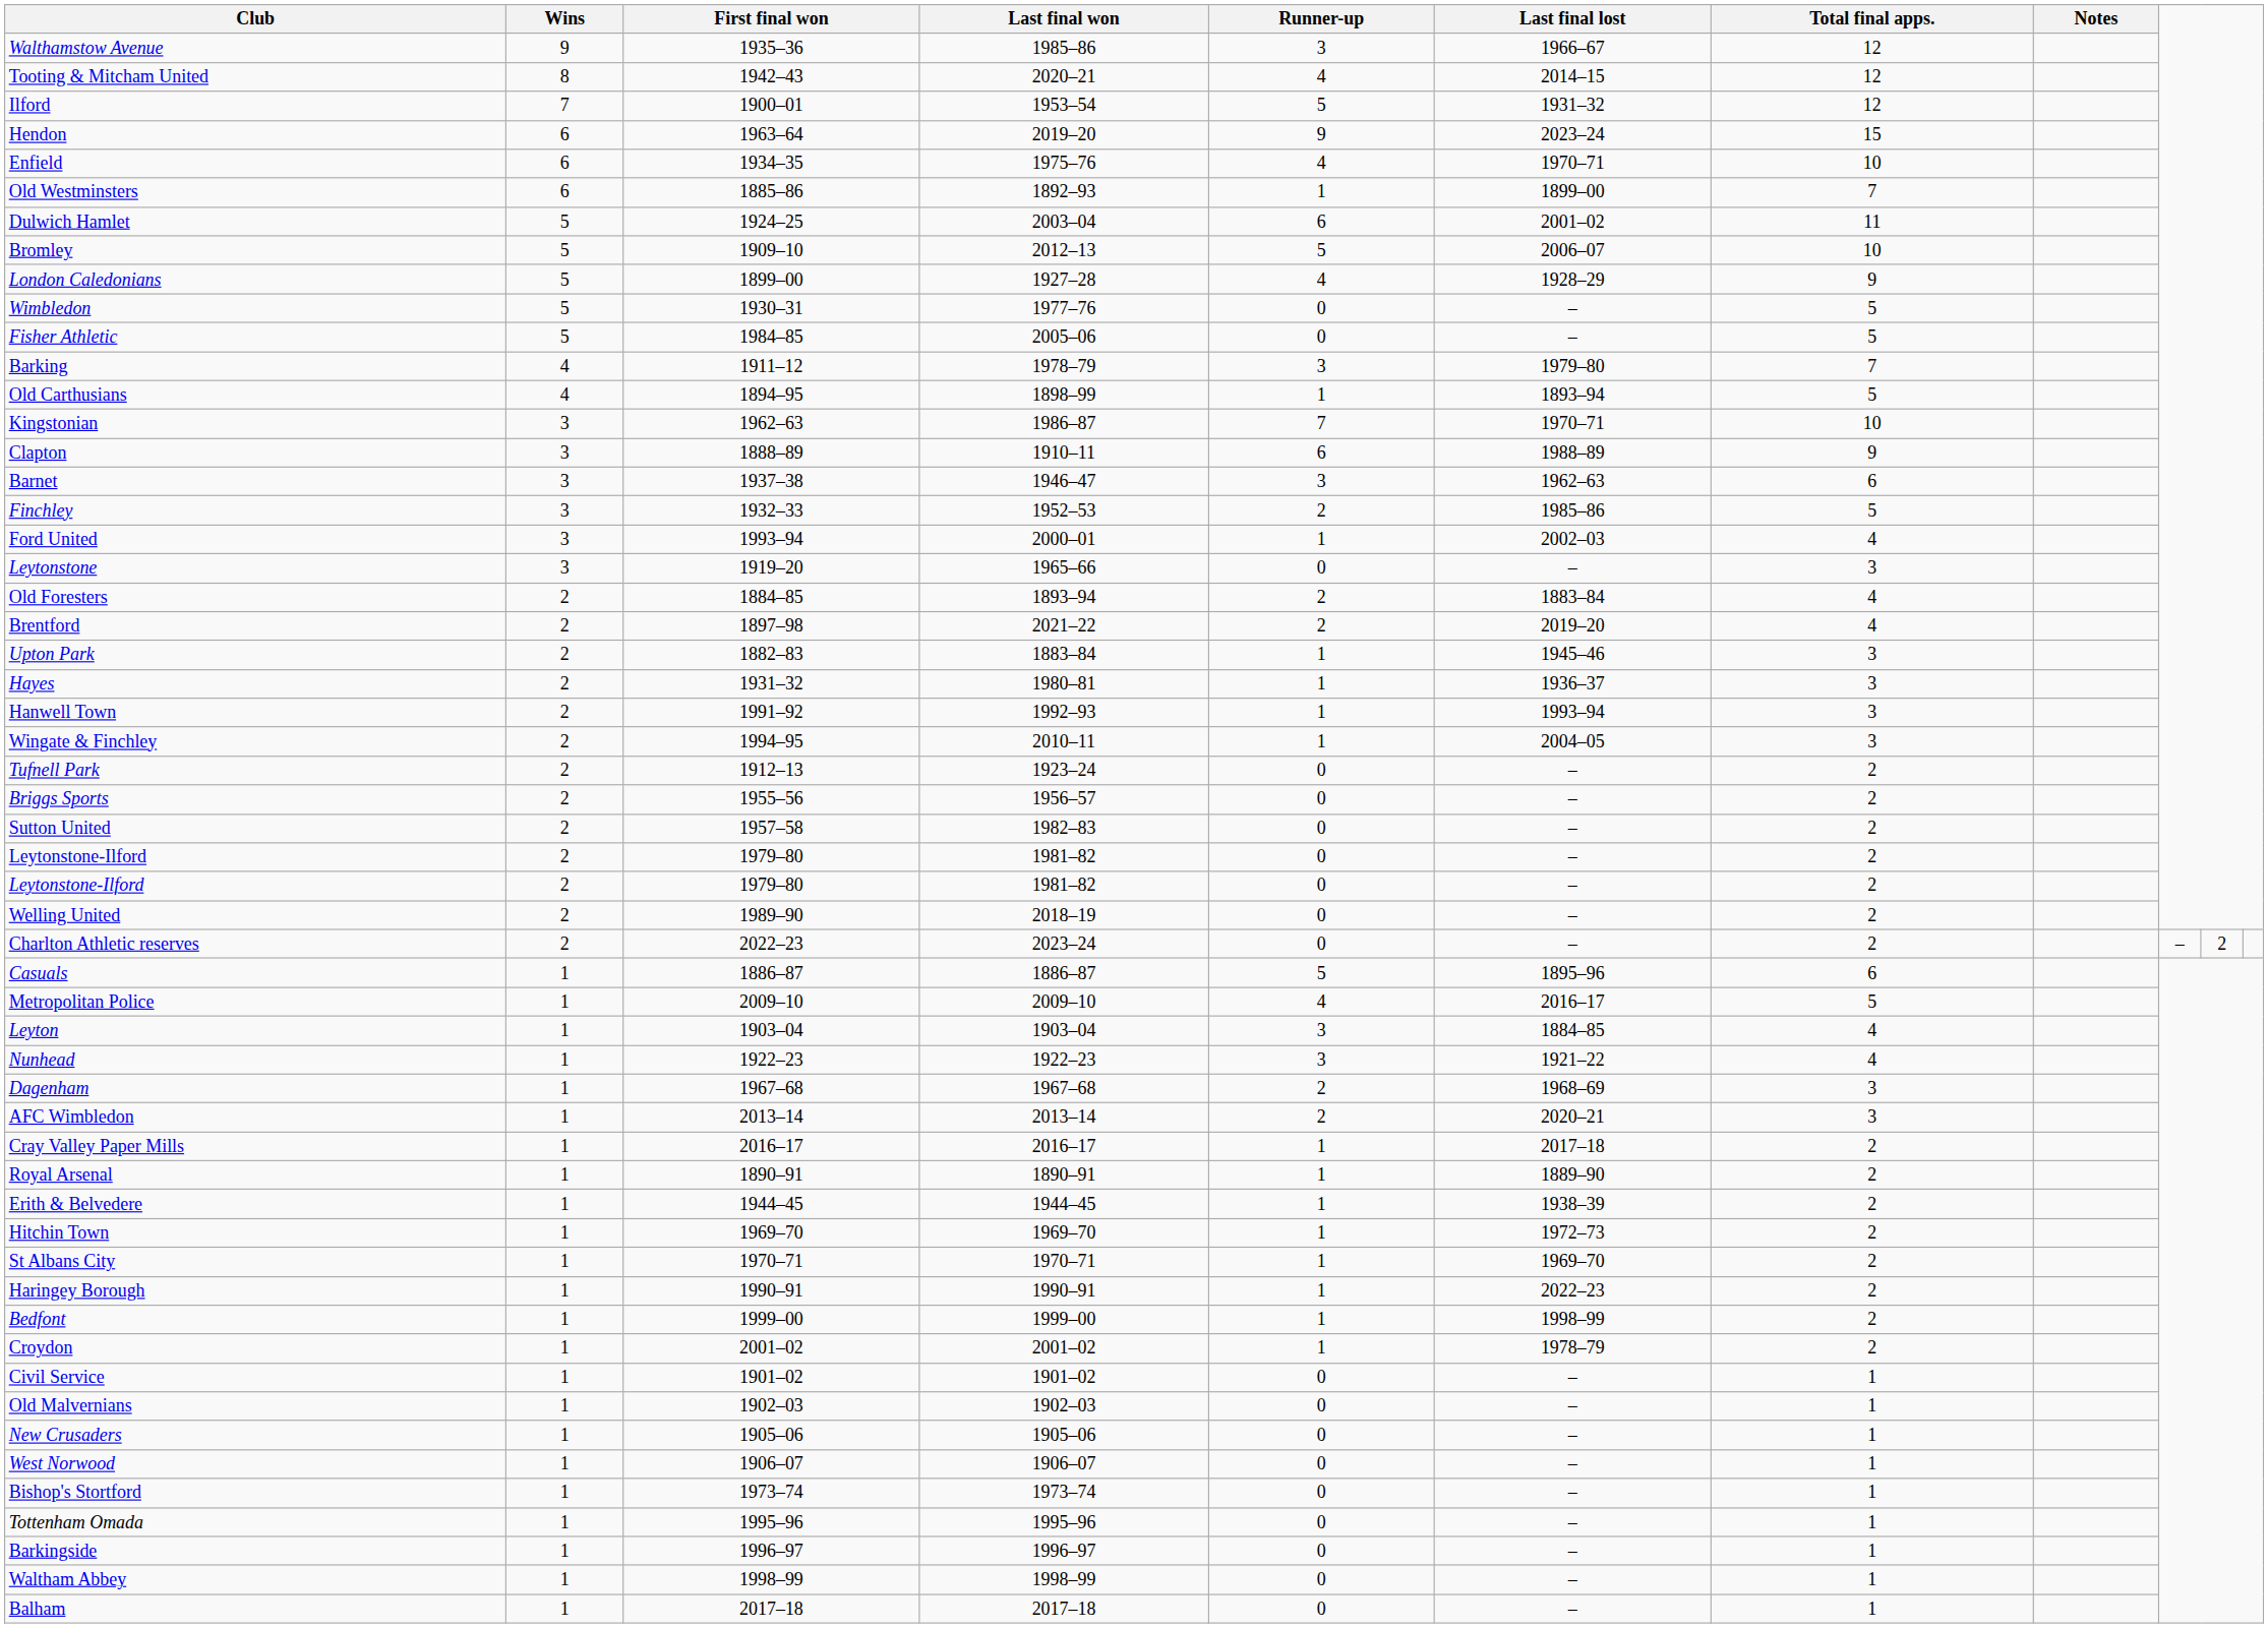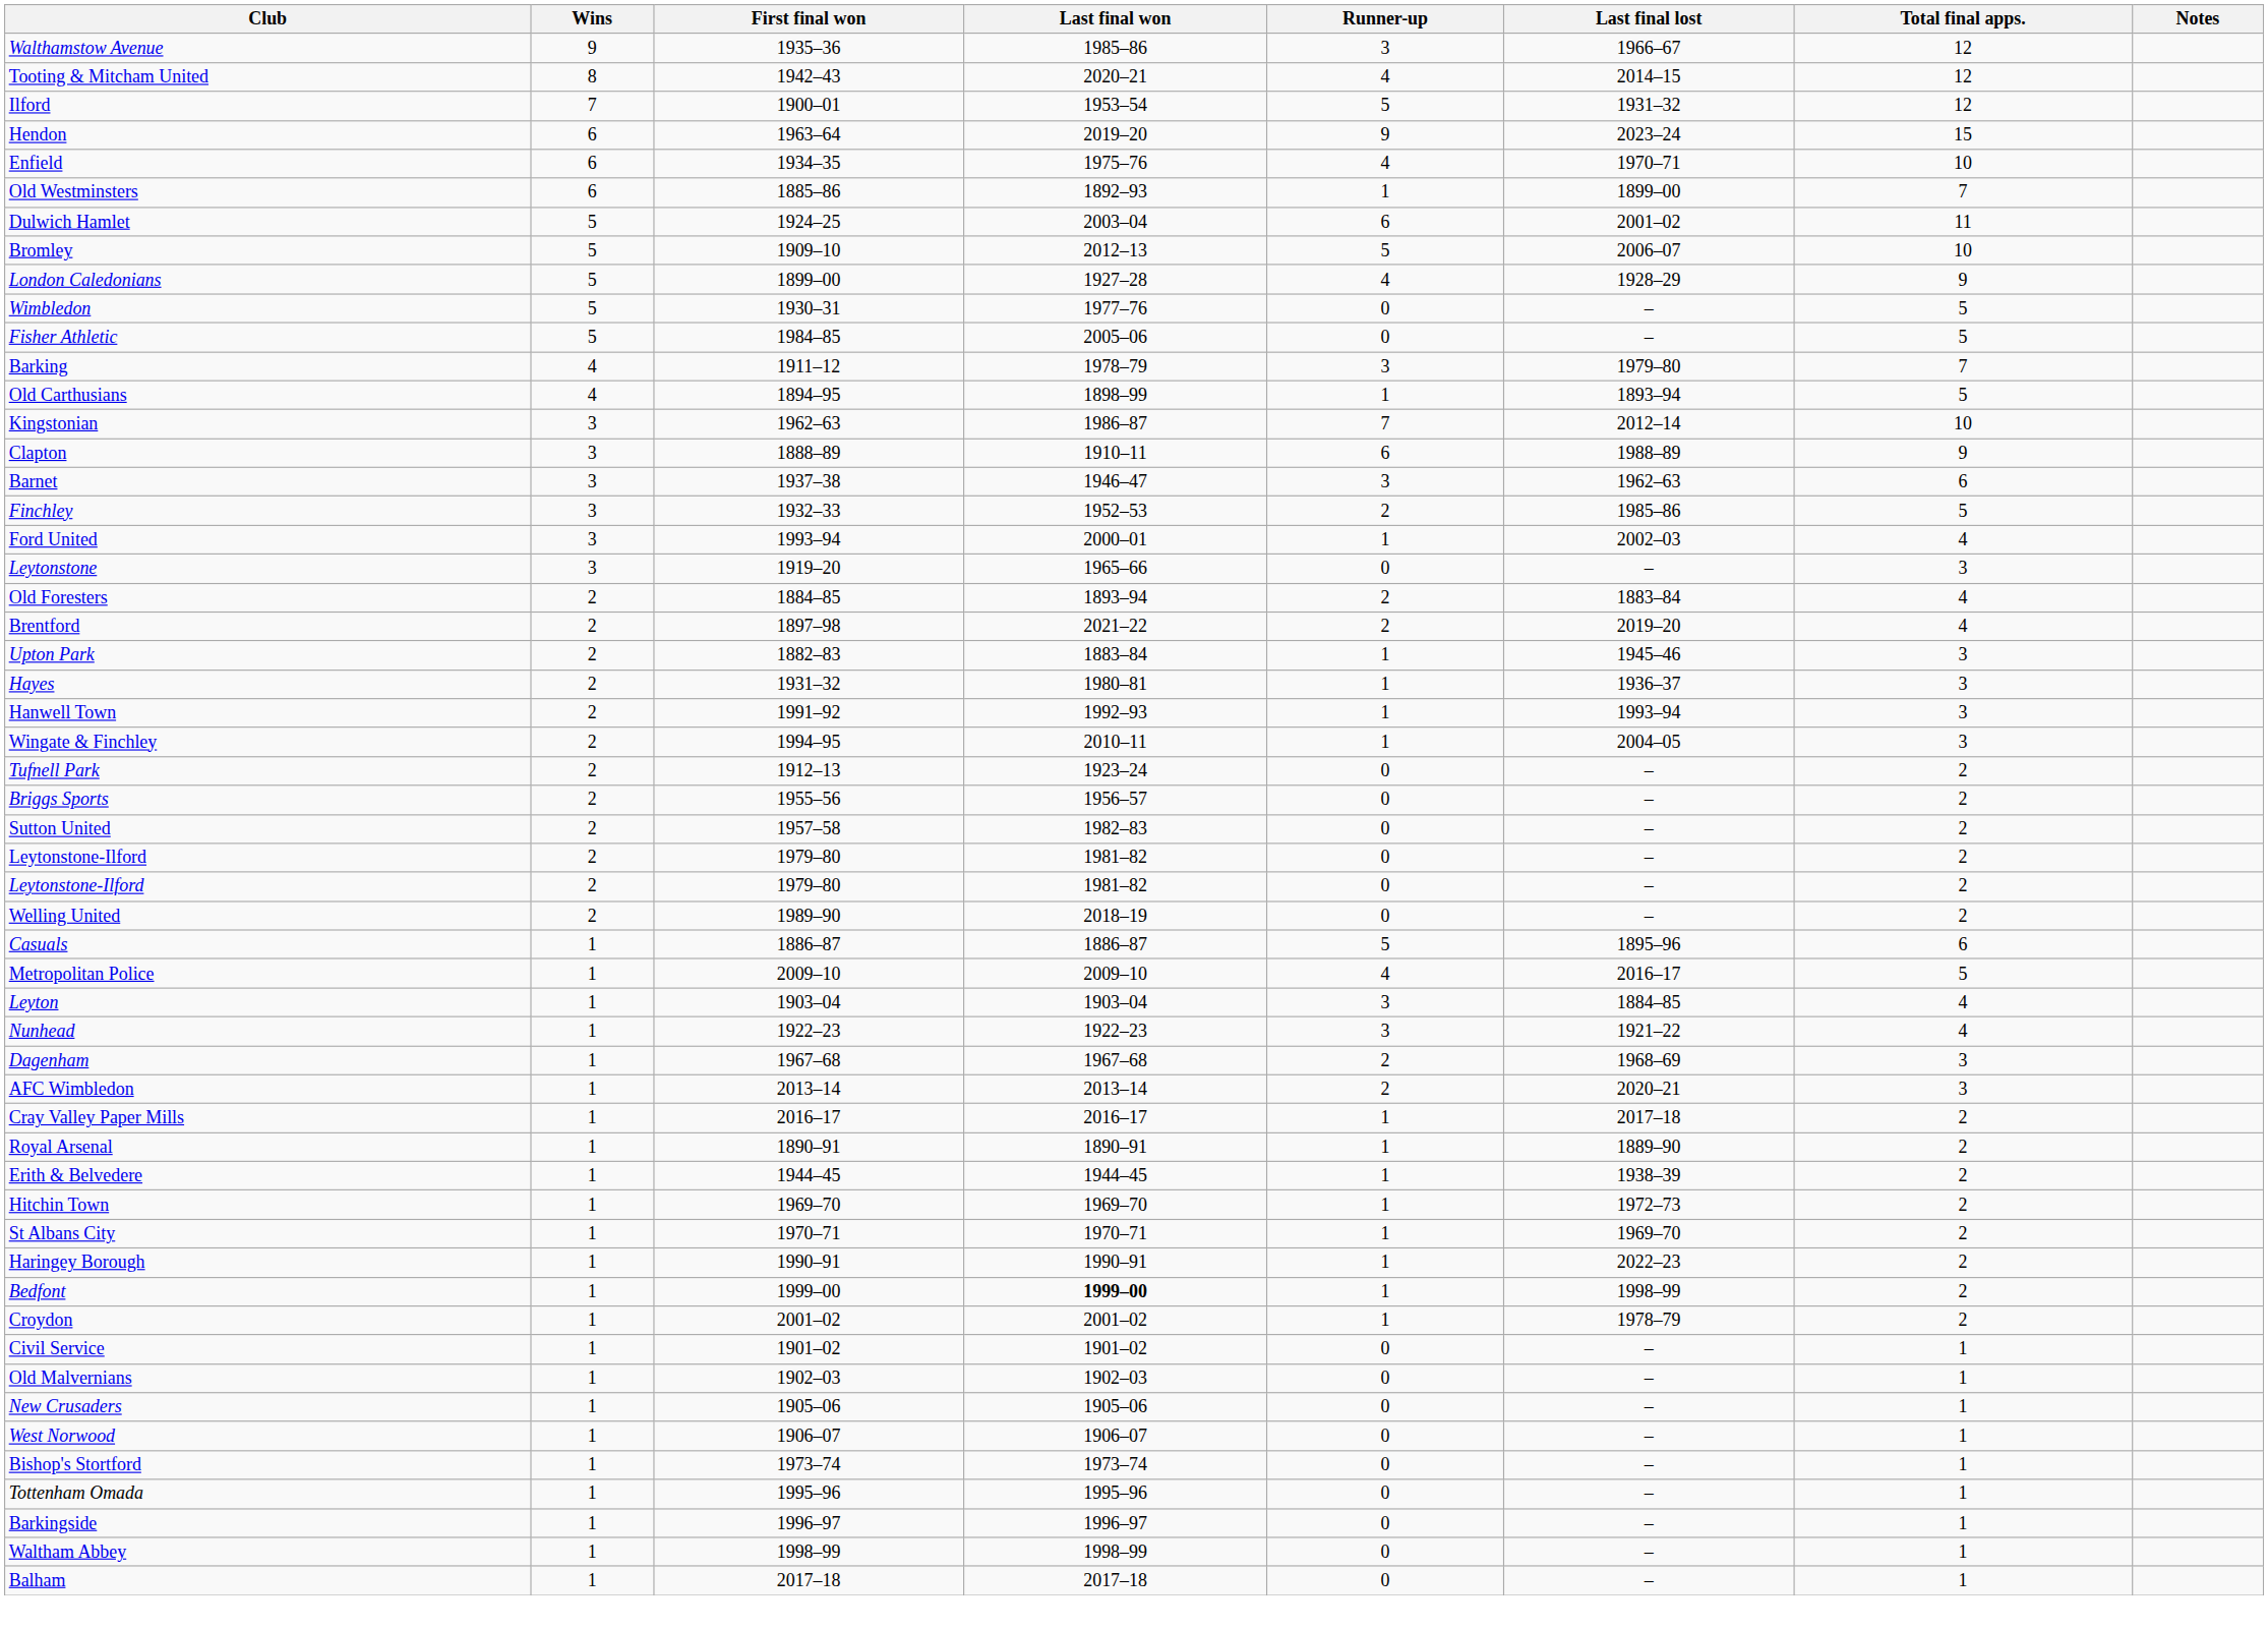Kingstonian | Last final lost: 1970–71 -> 2012–14
- row: Charlton Athletic reserves | 2 | 2022–23 | 2023–24 | 0 | – | 2 | – | 2
Bedfont | Last final won: normal -> bold
